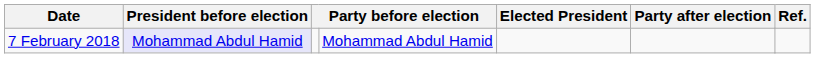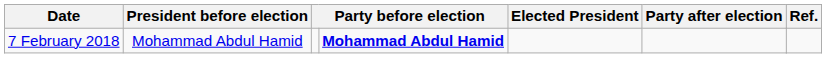7 February 2018 | President before election: lavender background -> no background
7 February 2018 | column 4: normal -> bold
